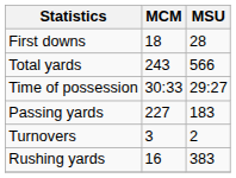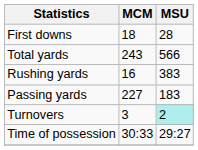rows swapped: Rushing yards <-> Time of possession
Turnovers | MSU: no background -> paleturquoise background
